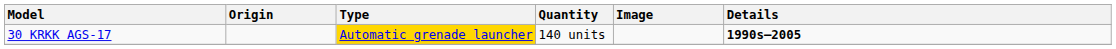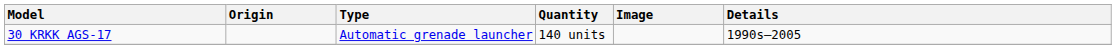30 KRKK AGS-17 | Type: gold background -> no background
30 KRKK AGS-17 | Details: bold -> normal
